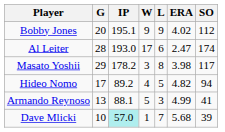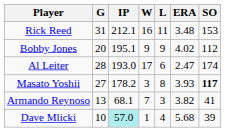+ row: Rick Reed | 31 | 212.1 | 16 | 11 | 3.48 | 153
Masato Yoshii | G: 29 -> 27
Masato Yoshii | ERA: 3.98 -> 3.93
Masato Yoshii | SO: normal -> bold
- row: Hideo Nomo | 17 | 89.2 | 4 | 5 | 4.82 | 94
Armando Reynoso | IP: 88.1 -> 68.1
Armando Reynoso | W: 5 -> 7
Armando Reynoso | ERA: 4.99 -> 3.82
Dave Mlicki | L: 7 -> 4
